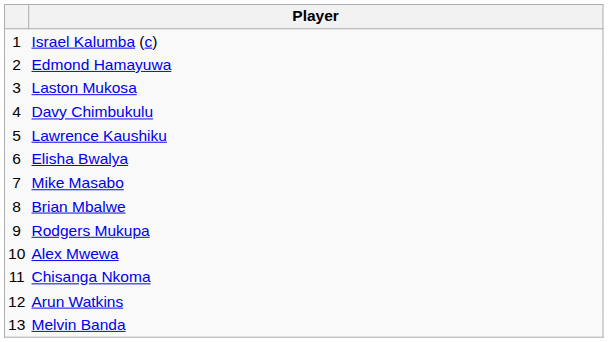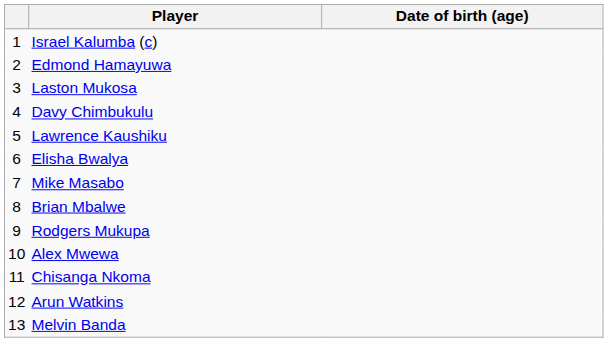+ column: Date of birth (age)
